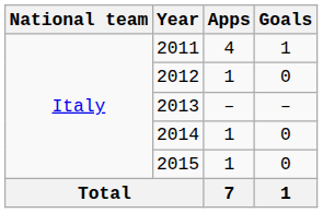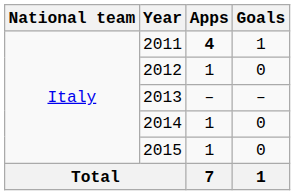2011 | Apps: normal -> bold
